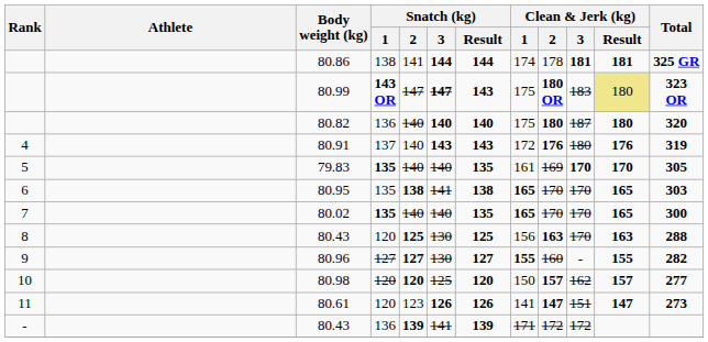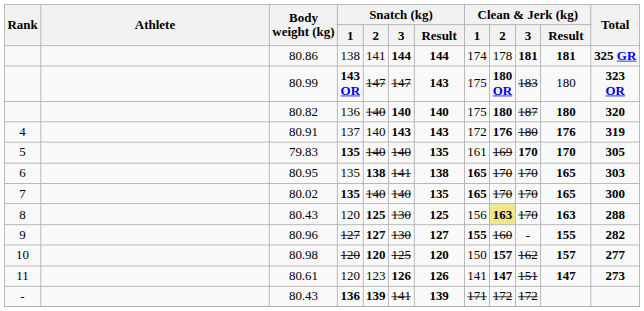80.99 | Snatch (kg) / 3: bold -> normal
80.99 | Clean & Jerk (kg) / Result: khaki background -> no background
8 / 80.43 | Clean & Jerk (kg) / 2: no background -> khaki background
- / 80.43 | Snatch (kg) / 1: normal -> bold
